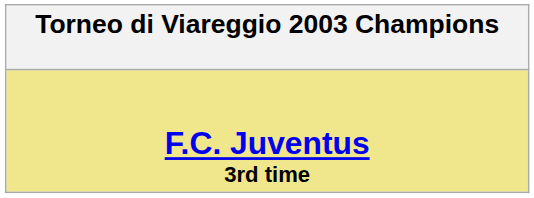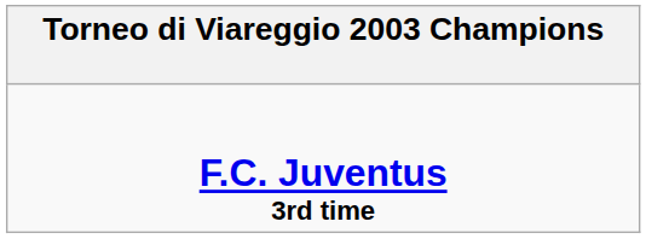row 2 | column 1: khaki background -> no background
